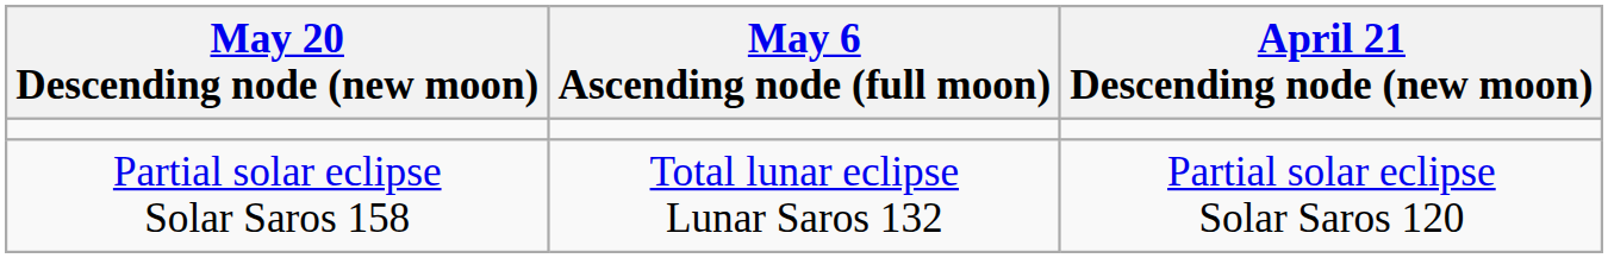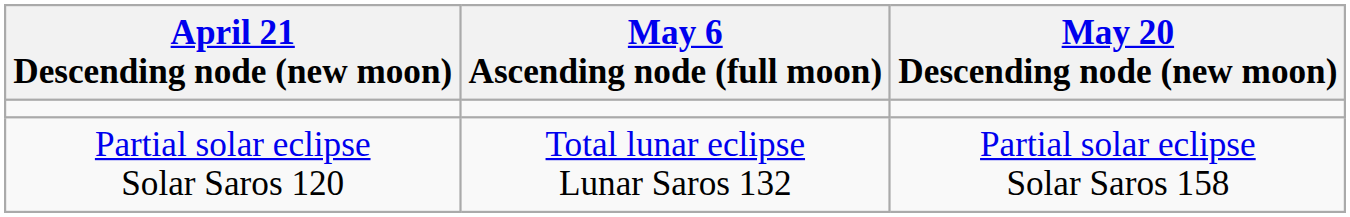columns swapped: April 21 Descending node (new moon) <-> May 20 Descending node (new moon)
